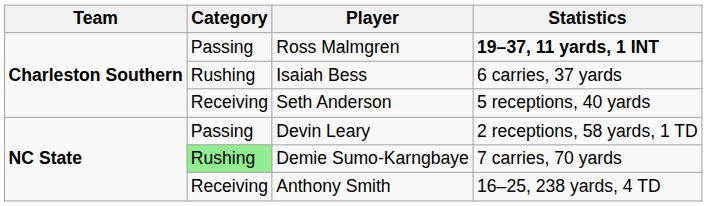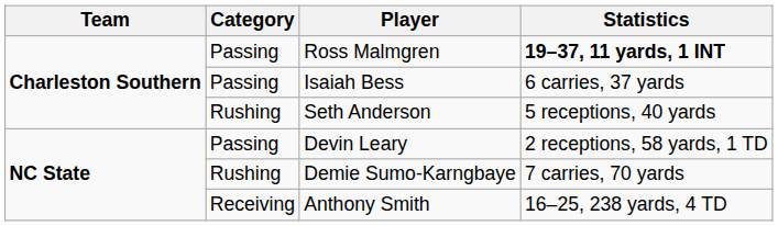Isaiah Bess | Category: Rushing -> Passing
Seth Anderson | Category: Receiving -> Rushing
Demie Sumo-Karngbaye | Category: lightgreen background -> no background
